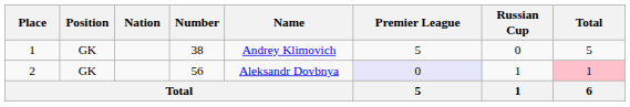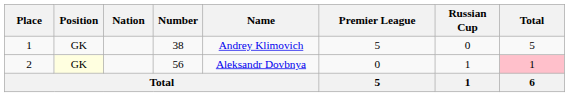2 | Position: no background -> lightyellow background
2 | Premier League: lavender background -> no background
